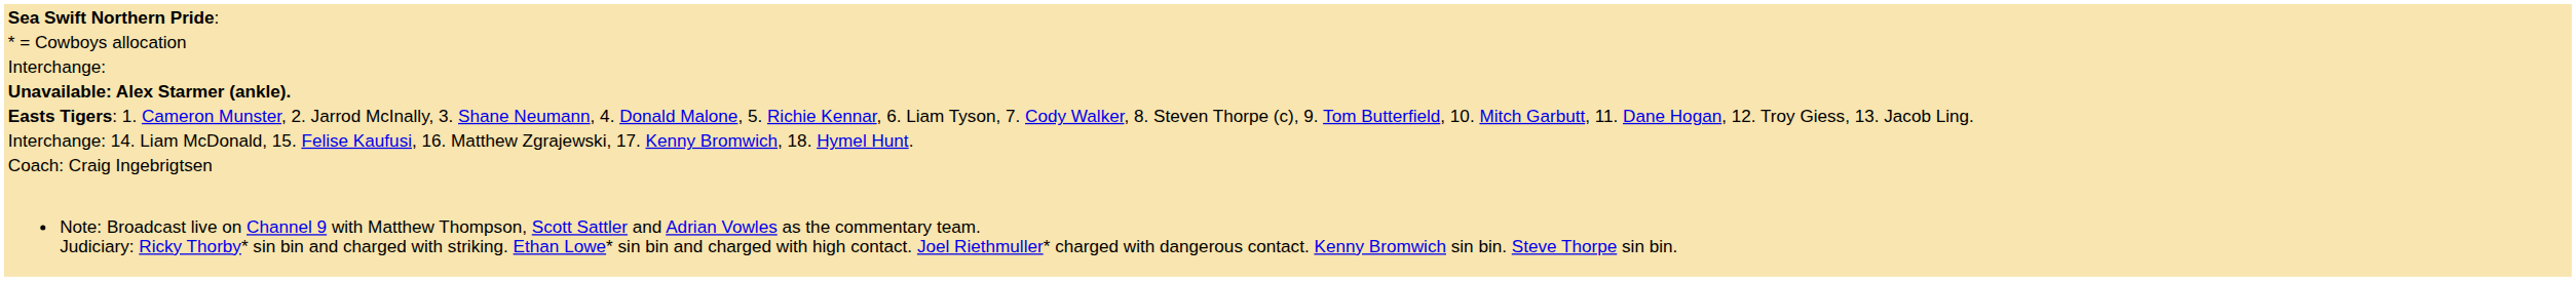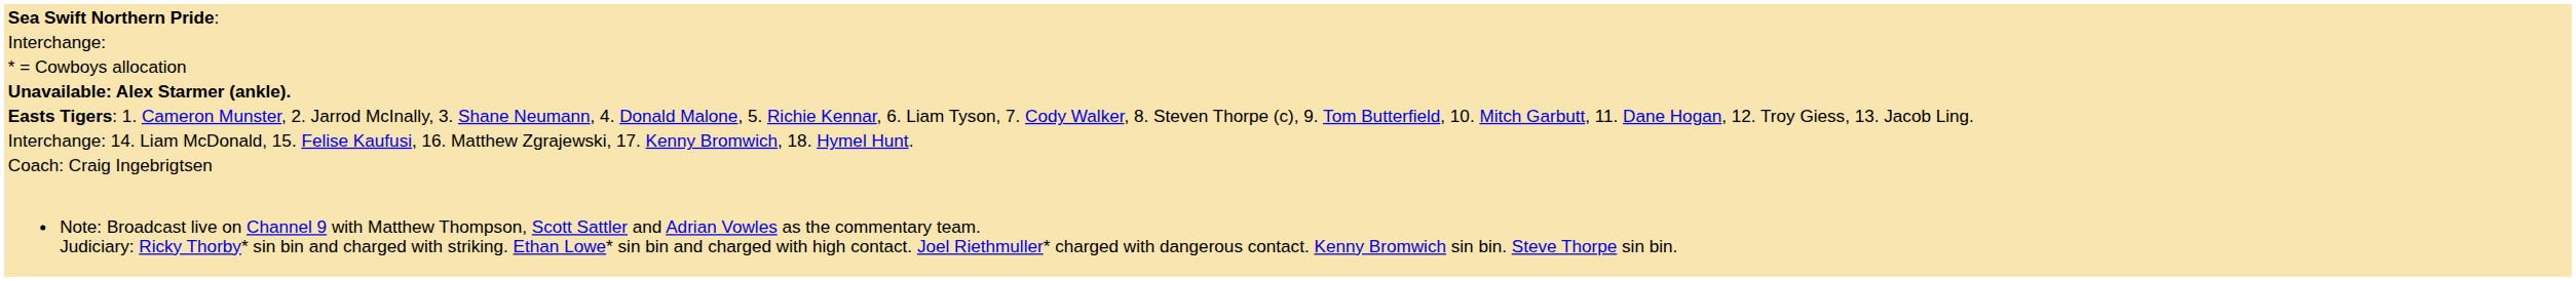row 2 | column 1: * = Cowboys allocation -> Interchange:
row 3 | column 1: Interchange: -> * = Cowboys allocation
